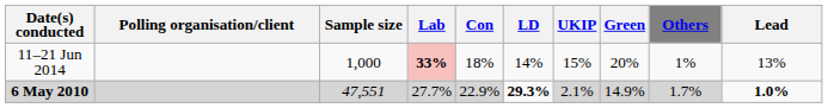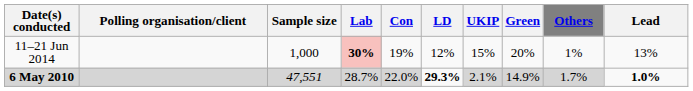11–21 Jun 2014 | Lab: 33% -> 30%
11–21 Jun 2014 | Con: 18% -> 19%
11–21 Jun 2014 | LD: 14% -> 12%
6 May 2010 | Lab: 27.7% -> 28.7%
6 May 2010 | Con: 22.9% -> 22.0%
